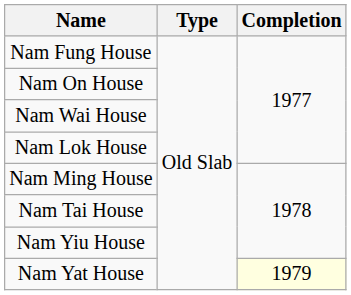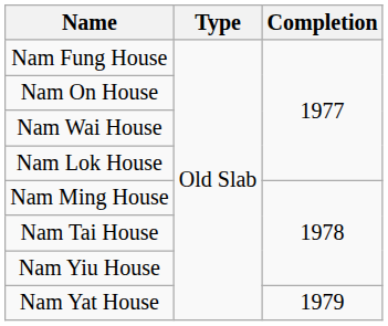Nam Yat House | Completion: lightyellow background -> no background
